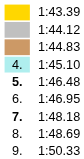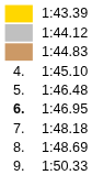1:45.10 | column 1: paleturquoise background -> no background
1:46.48 | column 1: bold -> normal
1:46.95 | column 1: normal -> bold
1:48.18 | column 1: bold -> normal
